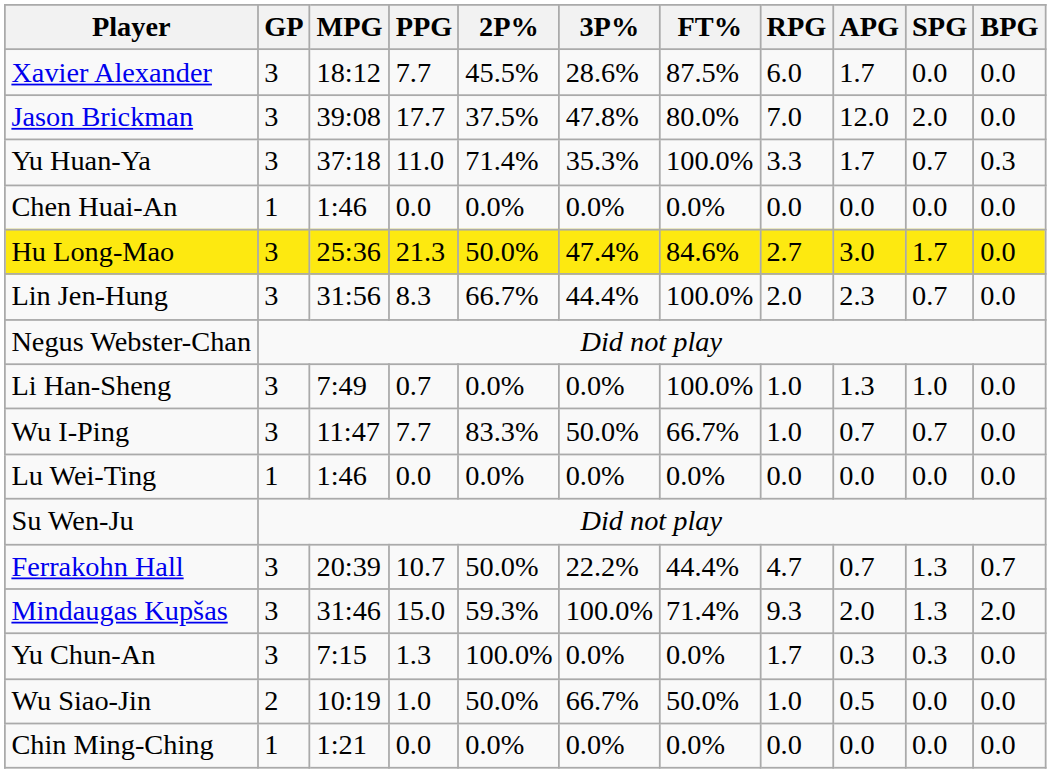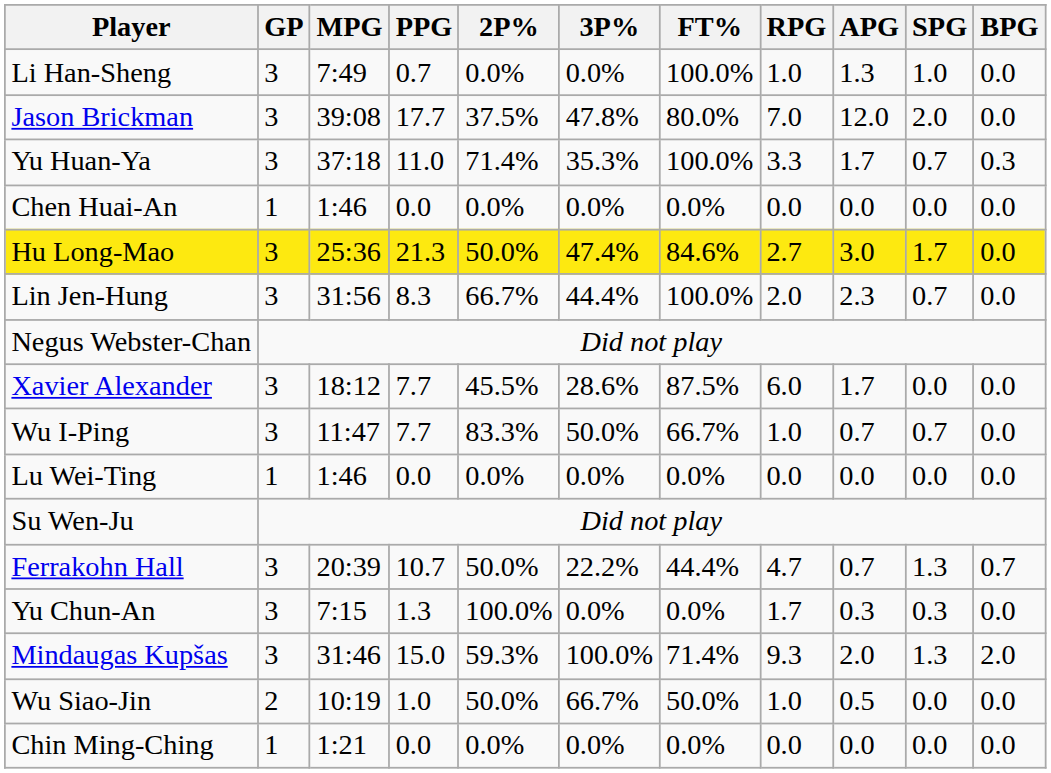rows swapped: Li Han-Sheng <-> Xavier Alexander
rows swapped: Yu Chun-An <-> Mindaugas Kupšas
